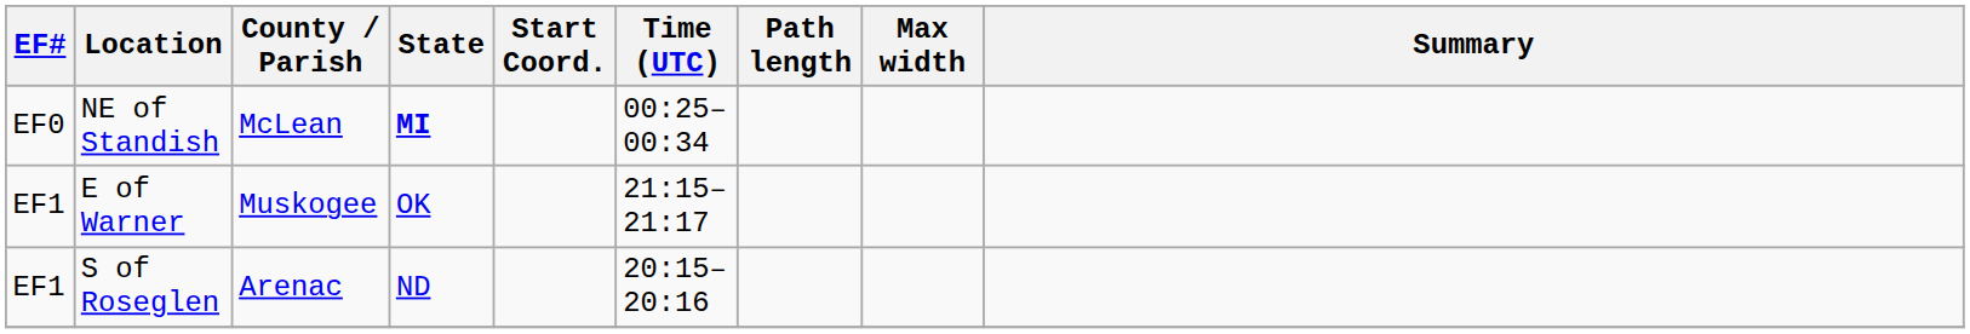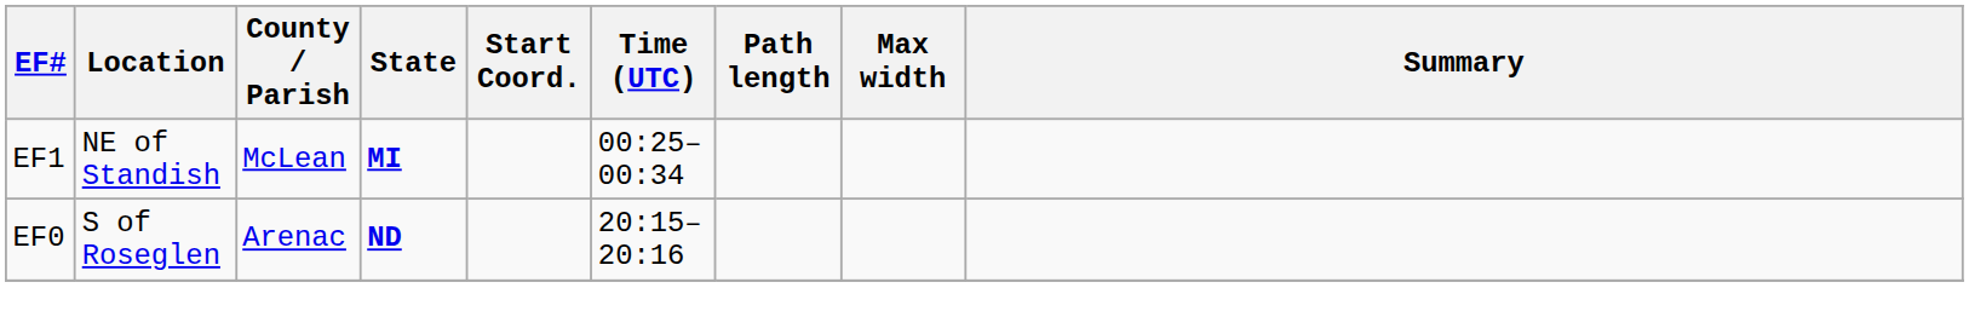NE of Standish | EF#: EF0 -> EF1
- row: EF1 | E of Warner | Muskogee | OK | 21:15–21:17
S of Roseglen | EF#: EF1 -> EF0
S of Roseglen | State: normal -> bold
